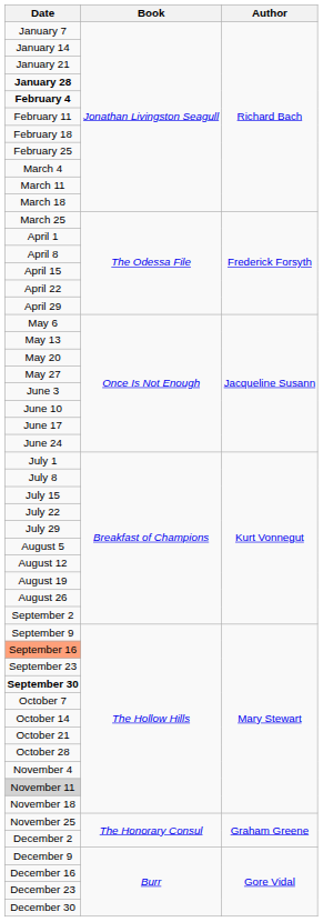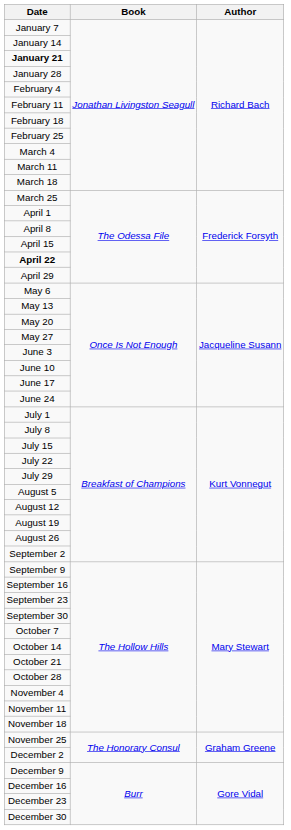January 21 | Date: normal -> bold
January 28 | Date: bold -> normal
February 4 | Date: bold -> normal
April 22 | Date: normal -> bold
September 16 | Date: lightsalmon background -> no background
September 30 | Date: bold -> normal
November 11 | Date: lightgrey background -> no background
